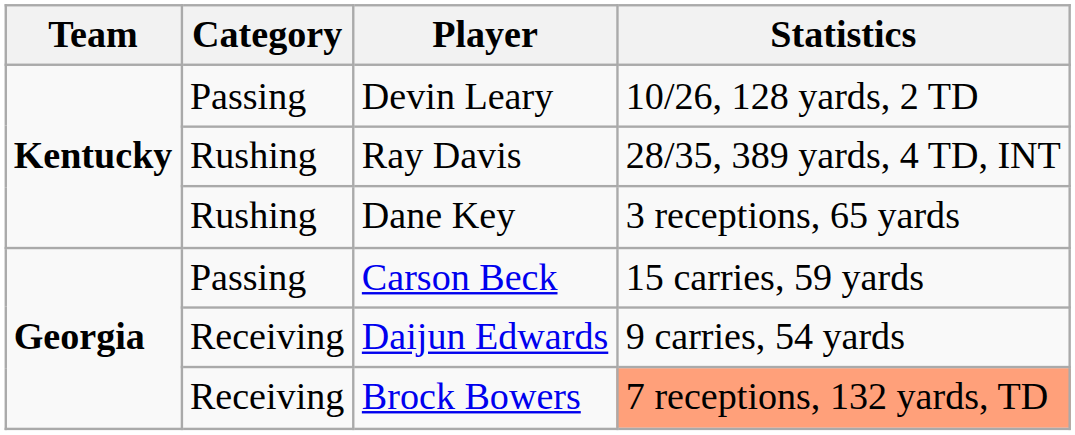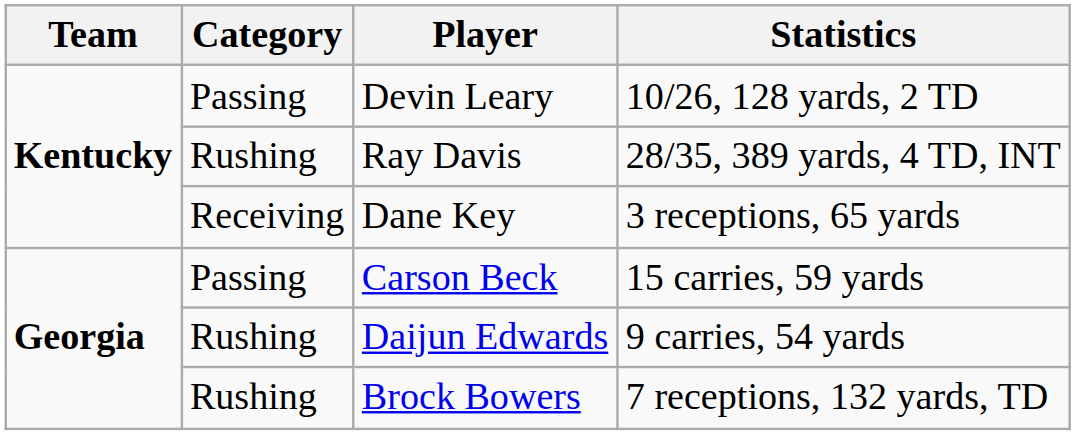Dane Key | Category: Rushing -> Receiving
Daijun Edwards | Category: Receiving -> Rushing
Brock Bowers | Category: Receiving -> Rushing
Brock Bowers | Statistics: lightsalmon background -> no background
